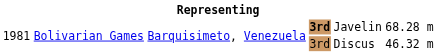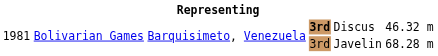row 2 | column 5: Javelin -> Discus
row 2 | column 6: 68.28 m -> 46.32 m
row 3 | column 5: Discus -> Javelin
row 3 | column 6: 46.32 m -> 68.28 m
